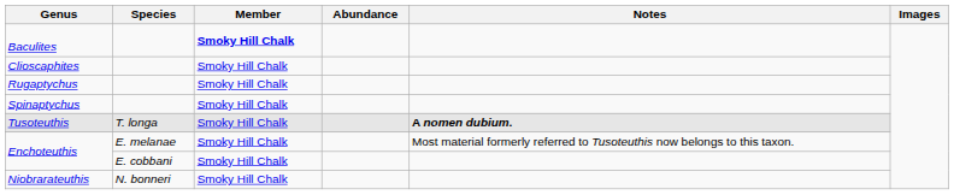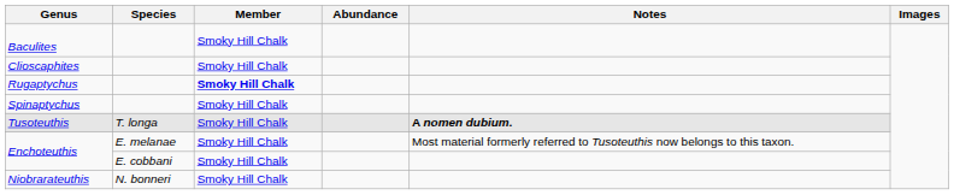Baculites | Member: bold -> normal
Rugaptychus | Member: normal -> bold
